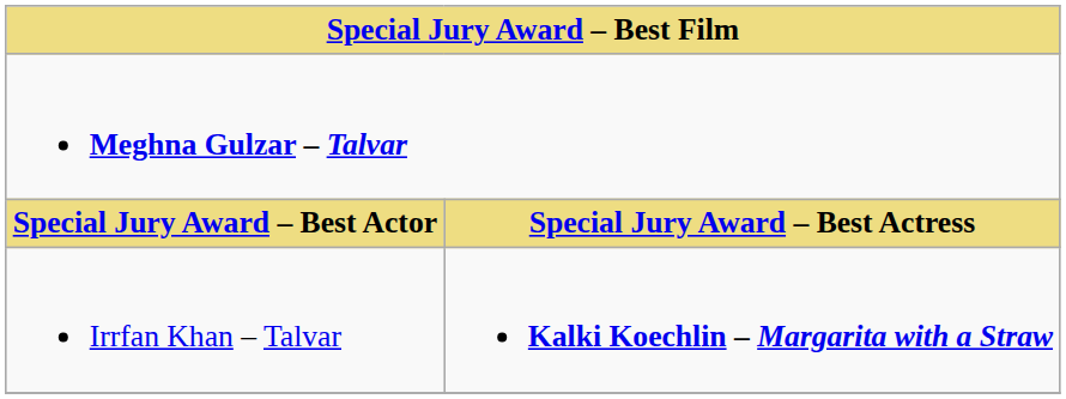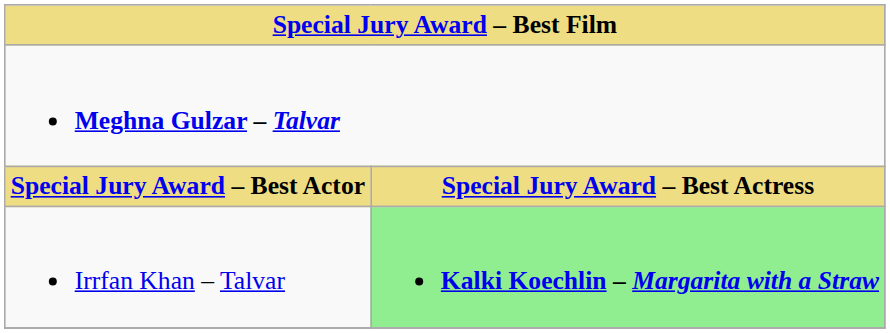Irrfan Khan – Talvar | column 2: no background -> lightgreen background
